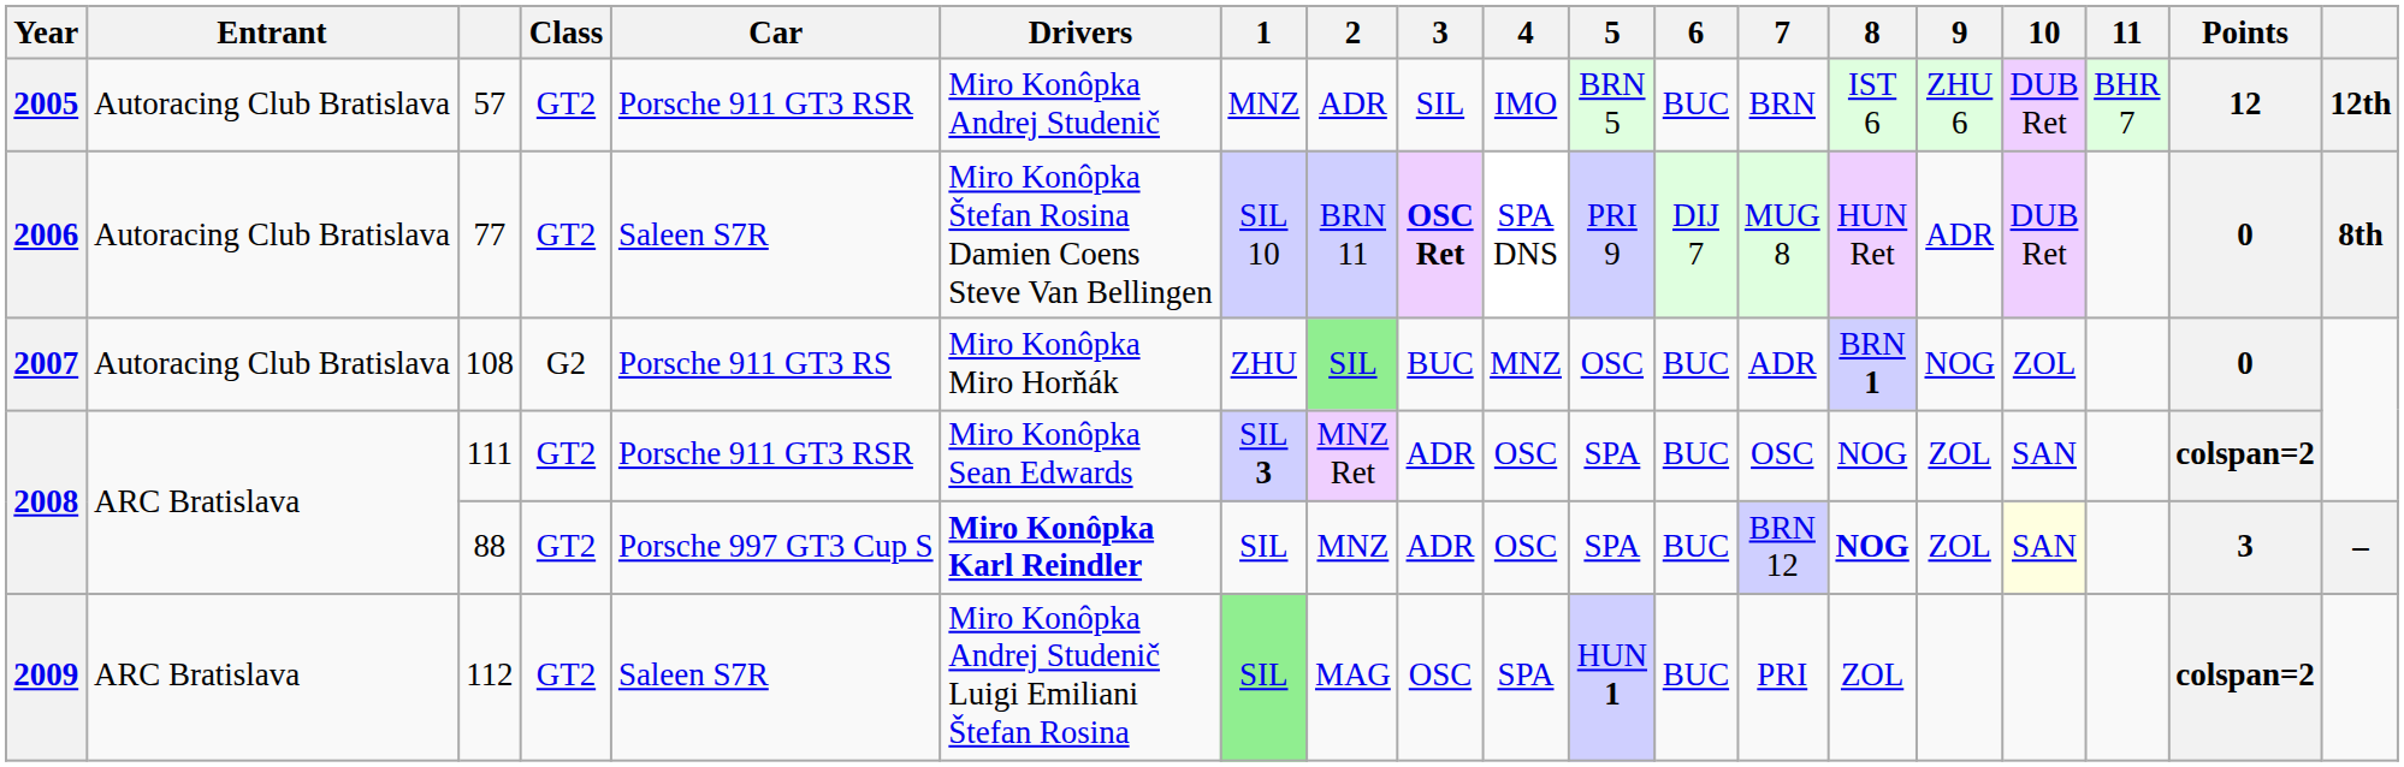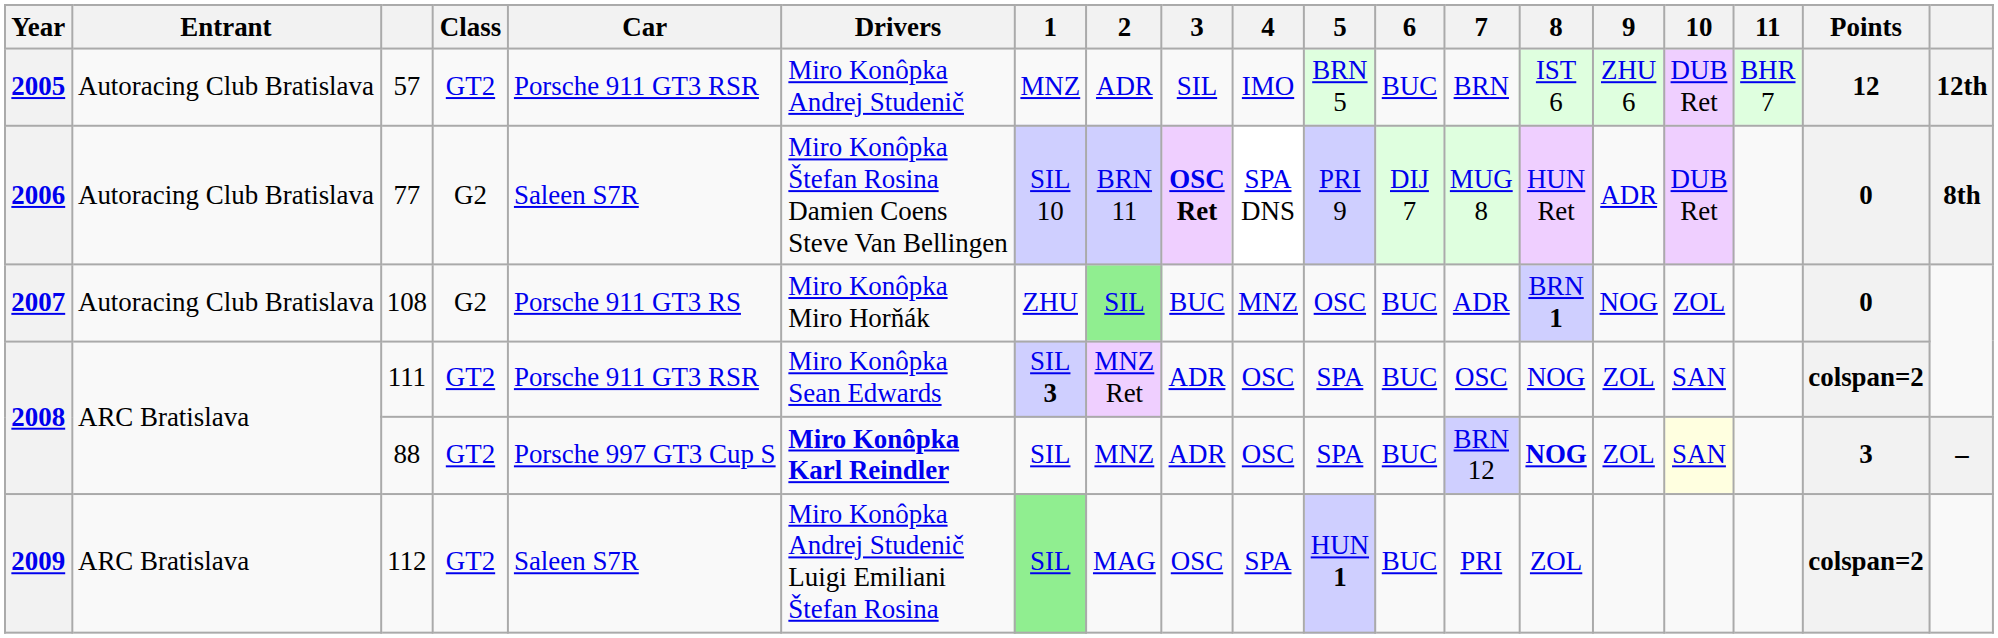77 | Class: GT2 -> G2
